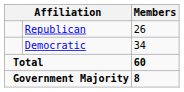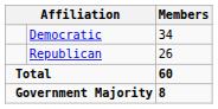rows swapped: Democratic <-> Republican
